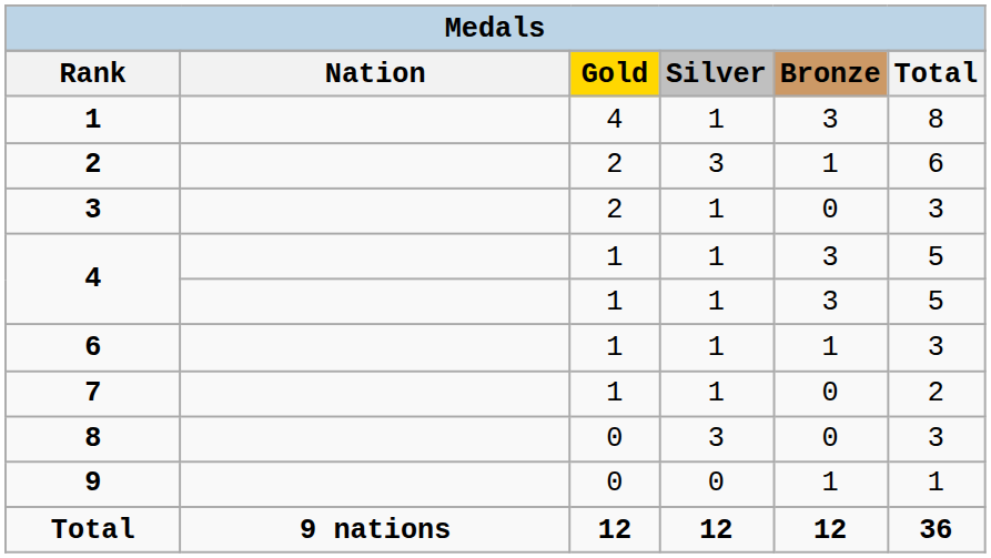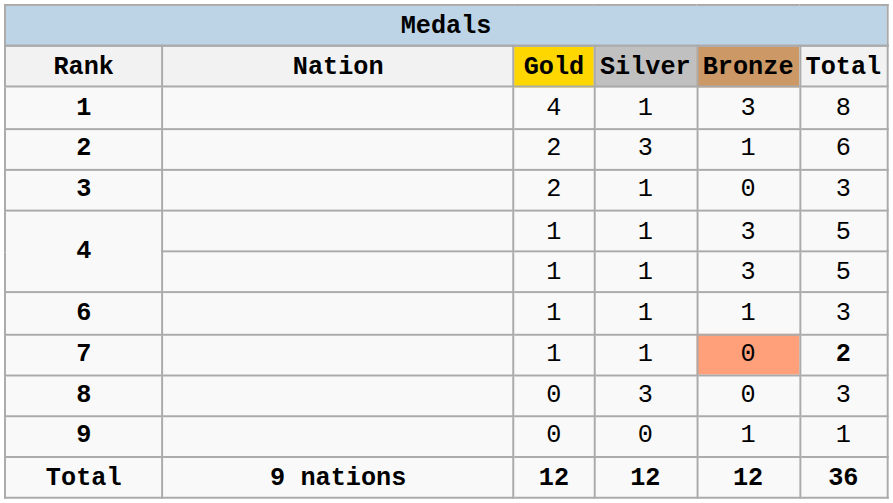7 | column 5: no background -> lightsalmon background
7 | column 6: normal -> bold
